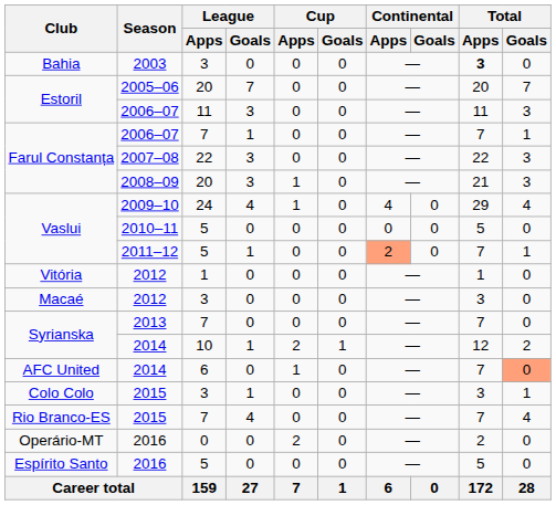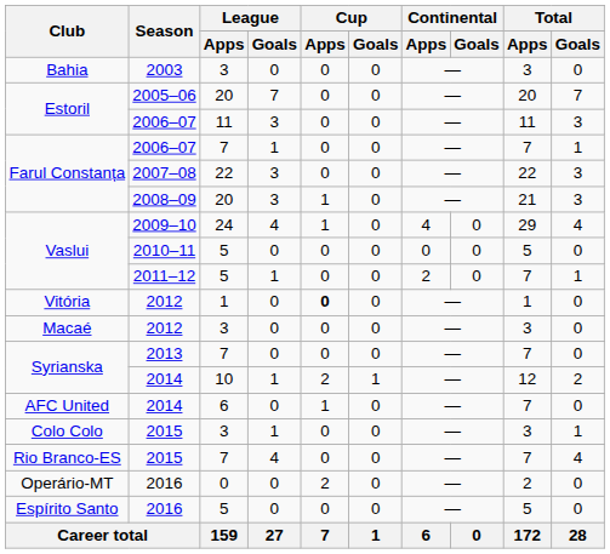2003 | Total / Apps: bold -> normal
2011–12 | Continental / Apps: lightsalmon background -> no background
Vitória / 2012 | Cup / Apps: normal -> bold
AFC United / 2014 | Total / Goals: lightsalmon background -> no background
